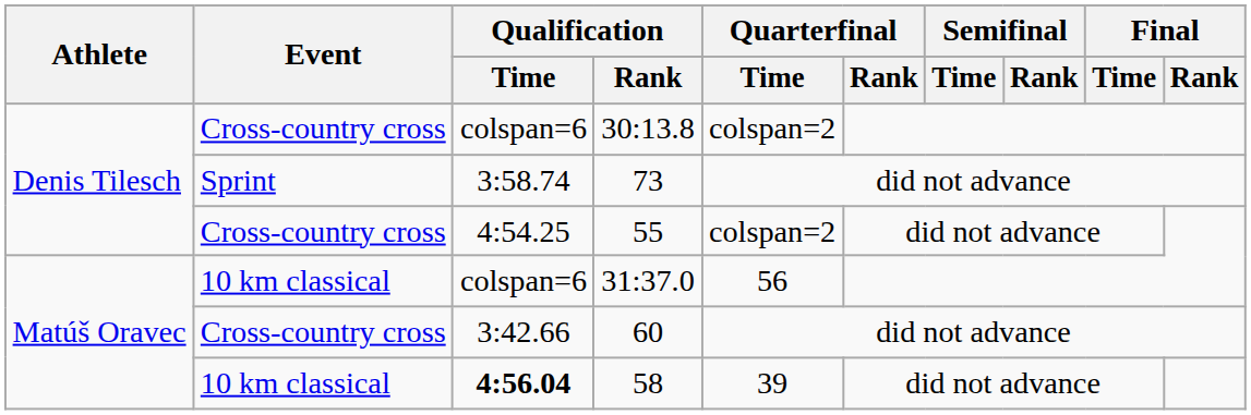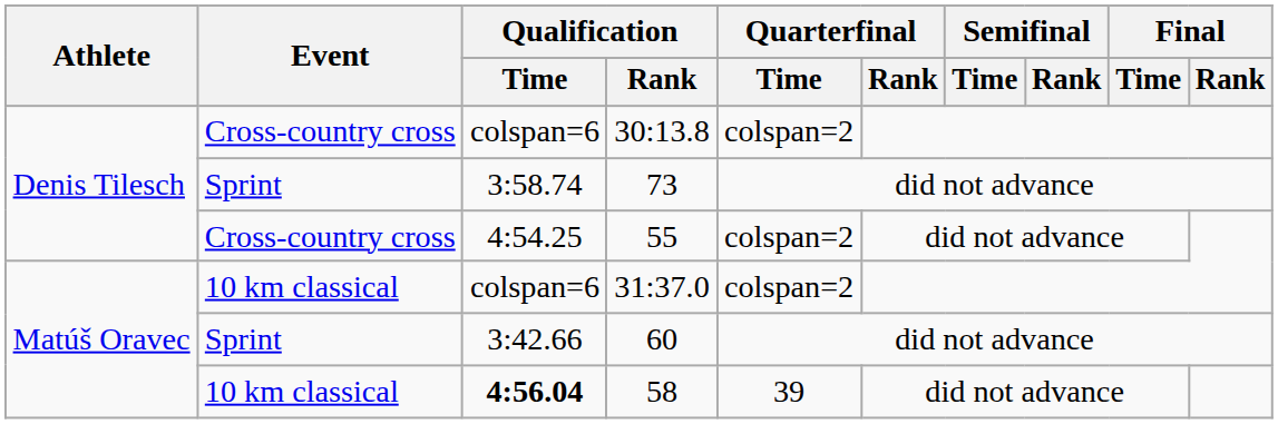31:37.0 | Quarterfinal / Time: 56 -> colspan=2
60 | Event: Cross-country cross -> Sprint
